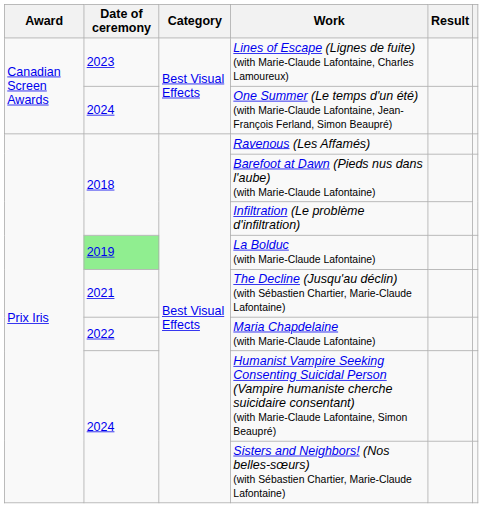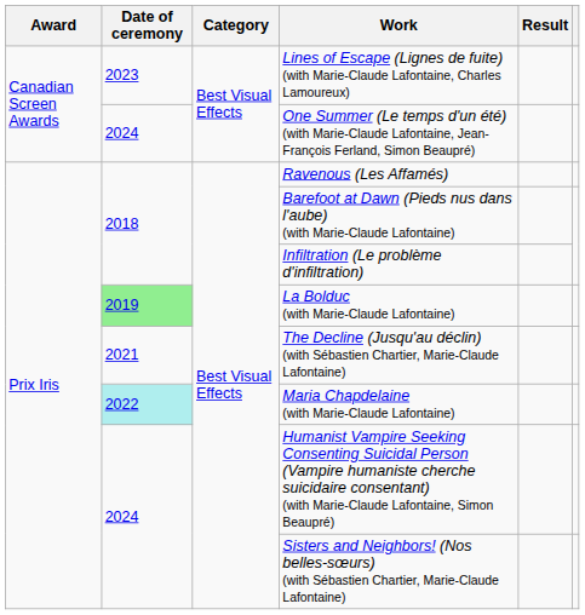Maria Chapdelaine (with Marie-Claude Lafontaine) | Date of ceremony: no background -> paleturquoise background
